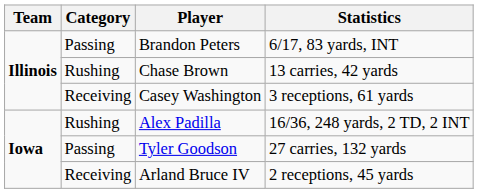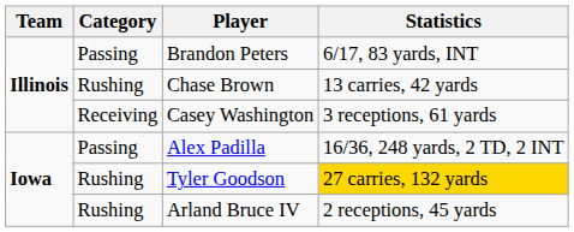Alex Padilla | Category: Rushing -> Passing
Tyler Goodson | Category: Passing -> Rushing
Tyler Goodson | Statistics: no background -> gold background
Arland Bruce IV | Category: Receiving -> Rushing
